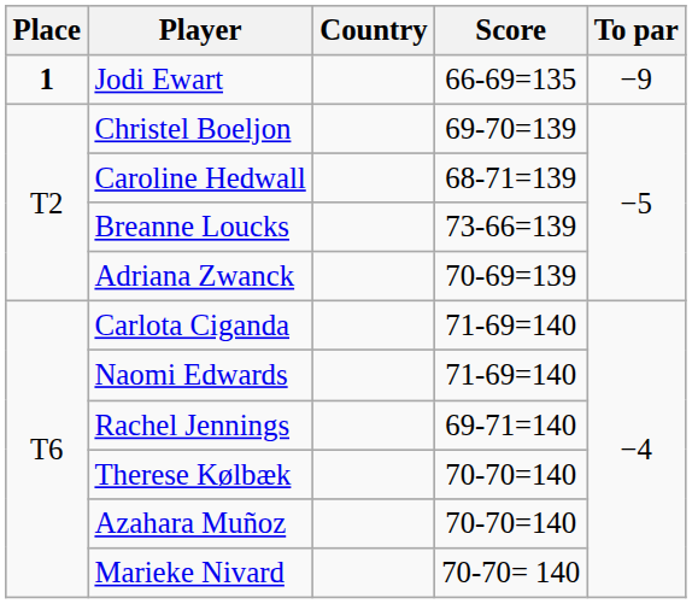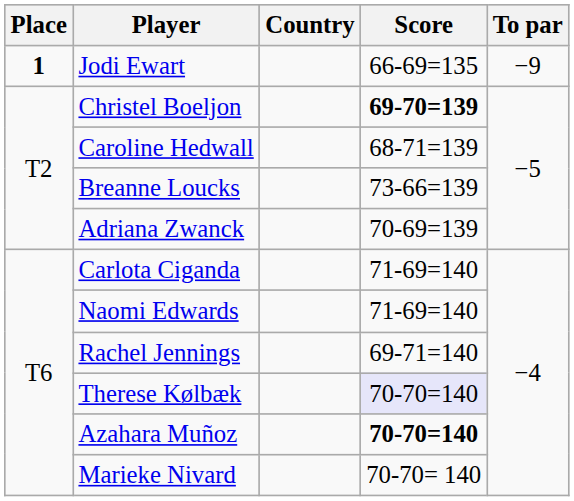Christel Boeljon | Score: normal -> bold
Therese Kølbæk | Score: no background -> lavender background
Azahara Muñoz | Score: normal -> bold
